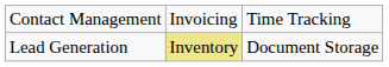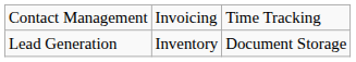Lead Generation | column 2: khaki background -> no background
